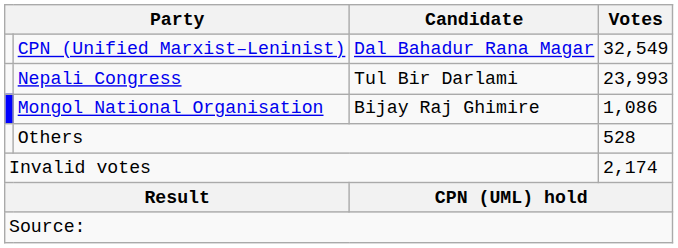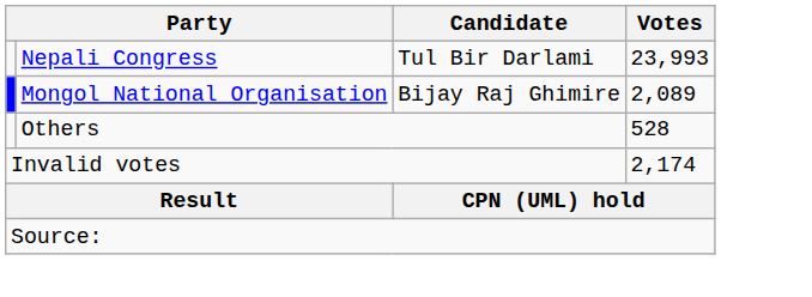- row: CPN (Unified Marxist–Leninist) | Dal Bahadur Rana Magar | 32,549
Mongol National Organisation | Votes: 1,086 -> 2,089
